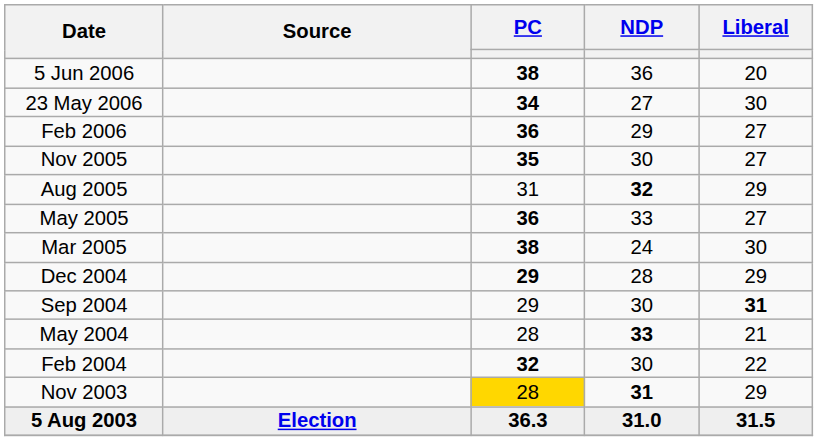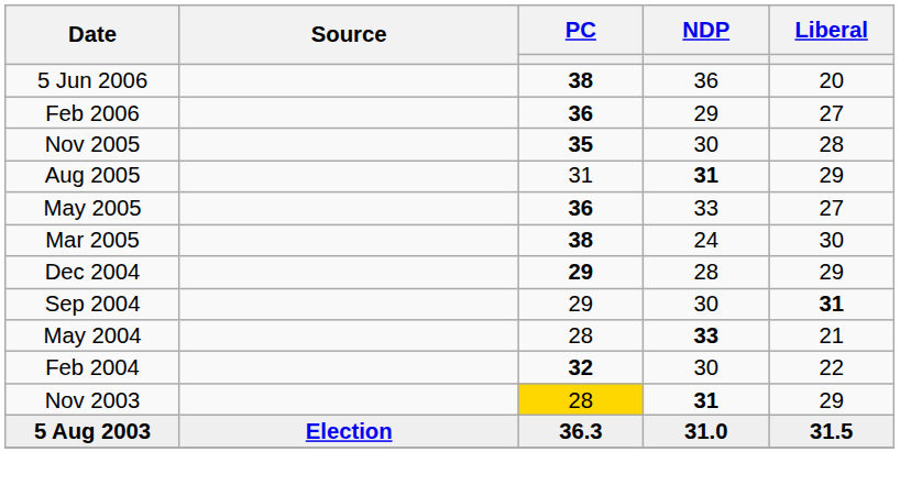- row: 23 May 2006 | 34 | 27 | 30
Nov 2005 | Liberal: 27 -> 28
Aug 2005 | NDP: 32 -> 31
